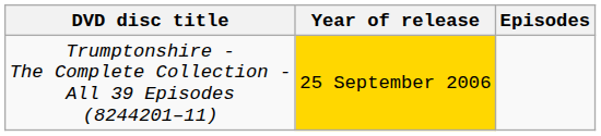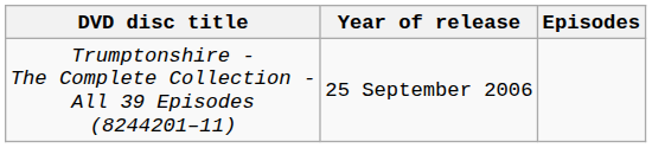row 2 | Year of release: gold background -> no background
